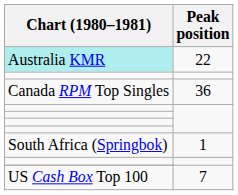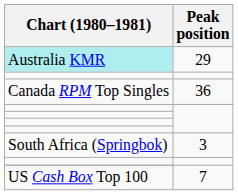row 2 | Peak position: 22 -> 29
row 9 | Peak position: 1 -> 3
